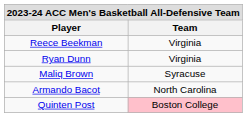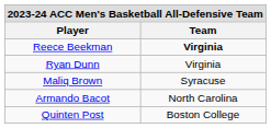Reece Beekman | Team: normal -> bold
Quinten Post | Team: pink background -> no background
